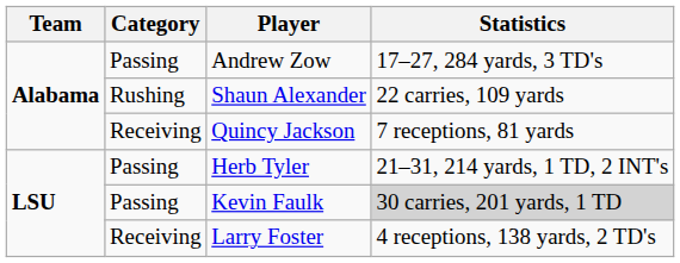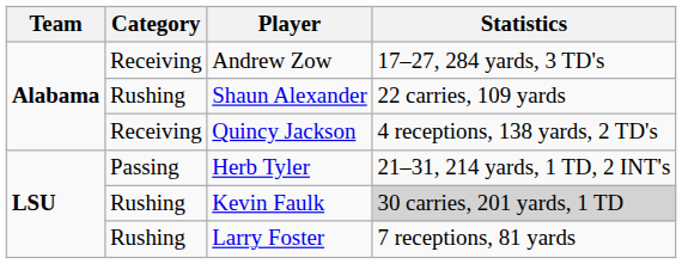Andrew Zow | Category: Passing -> Receiving
Quincy Jackson | Statistics: 7 receptions, 81 yards -> 4 receptions, 138 yards, 2 TD's
Kevin Faulk | Category: Passing -> Rushing
Larry Foster | Category: Receiving -> Rushing
Larry Foster | Statistics: 4 receptions, 138 yards, 2 TD's -> 7 receptions, 81 yards
